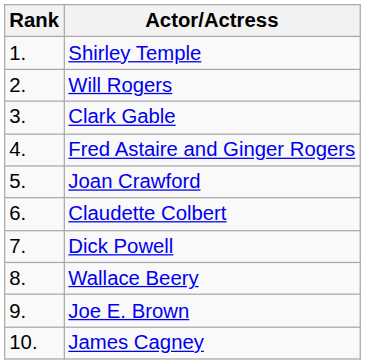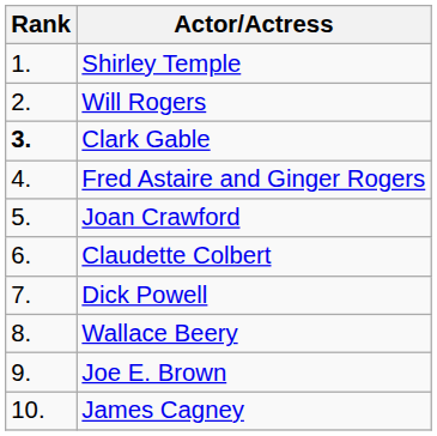Clark Gable | Rank: normal -> bold
